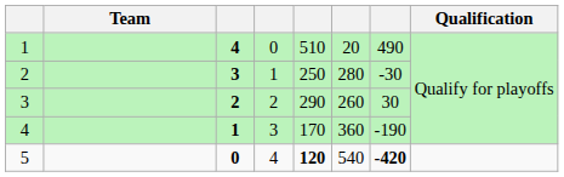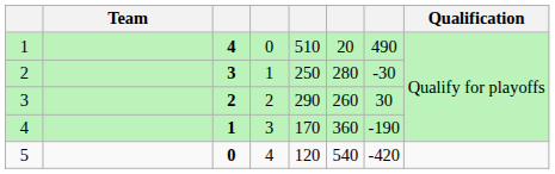5 | column 5: bold -> normal
5 | column 7: bold -> normal
